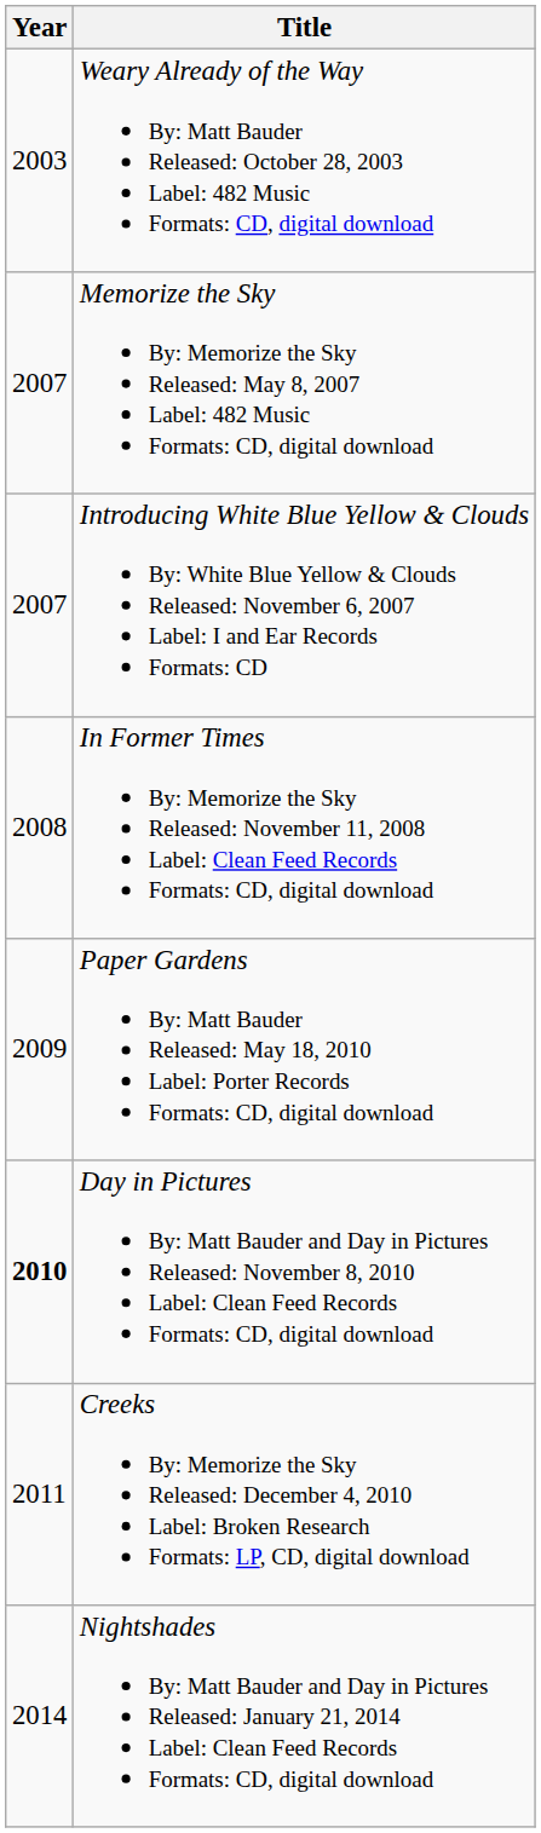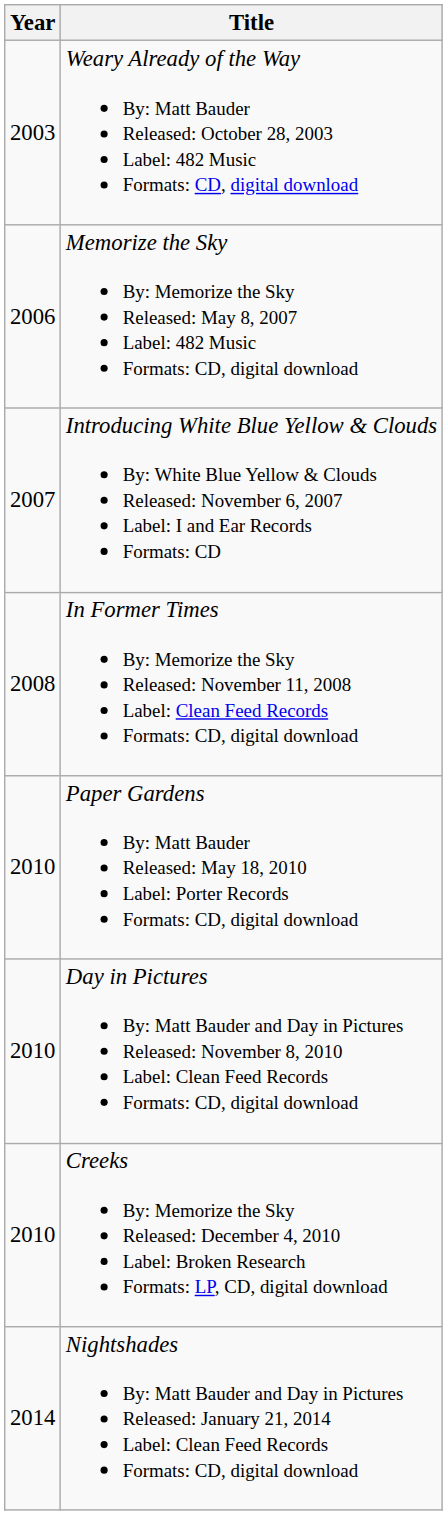row 3 | Year: 2007 -> 2006
row 6 | Year: 2009 -> 2010
row 7 | Year: bold -> normal
row 8 | Year: 2011 -> 2010
